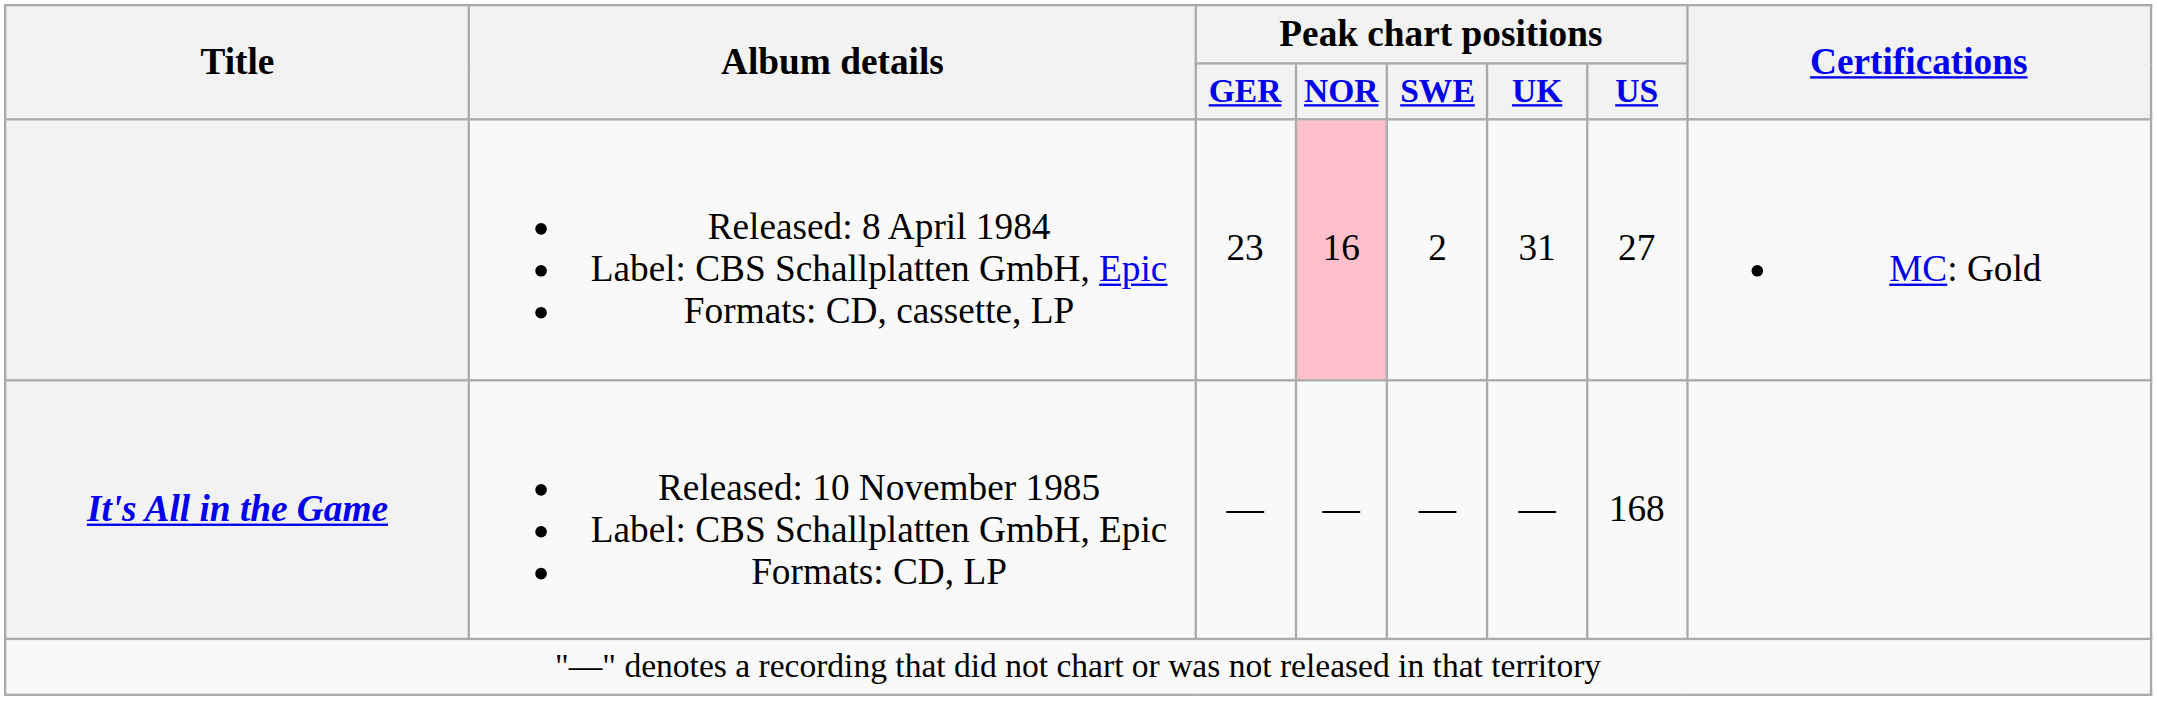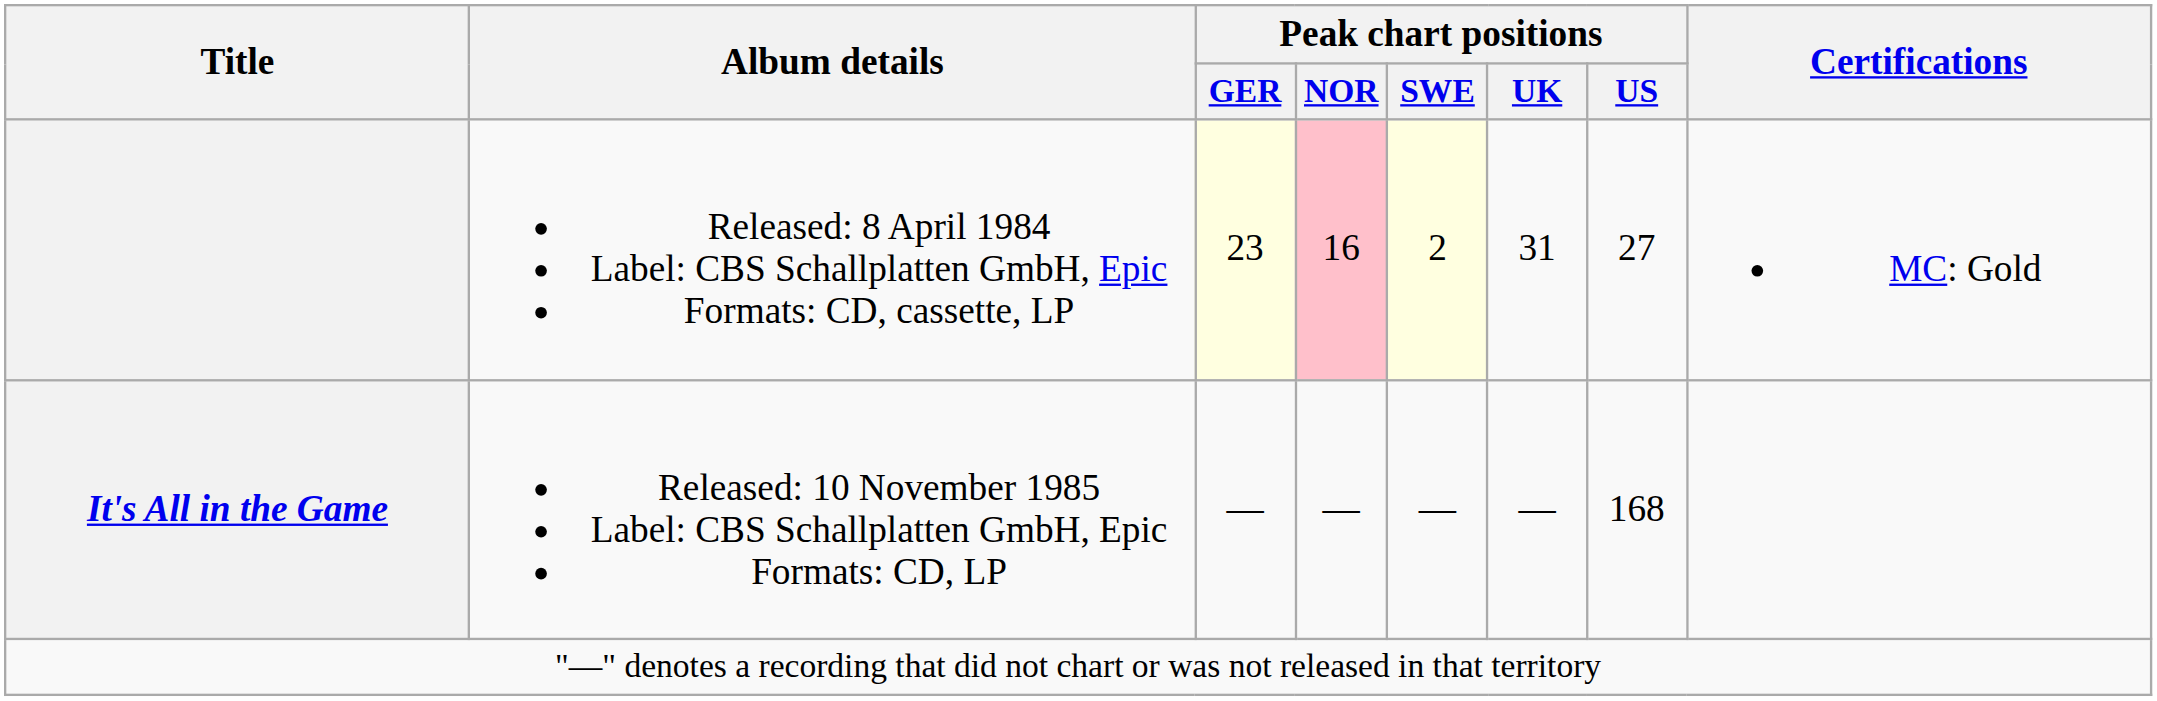row 3 | Peak chart positions / GER: no background -> lightyellow background
row 3 | Peak chart positions / SWE: no background -> lightyellow background
